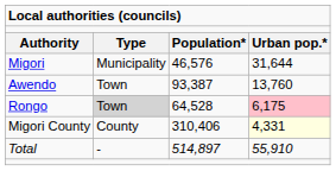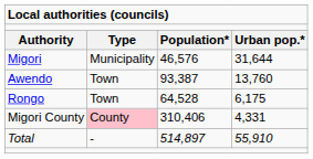Rongo | column 2: lightgrey background -> no background
Rongo | column 4: pink background -> no background
Migori County | column 2: no background -> pink background
Migori County | column 4: lightyellow background -> no background
